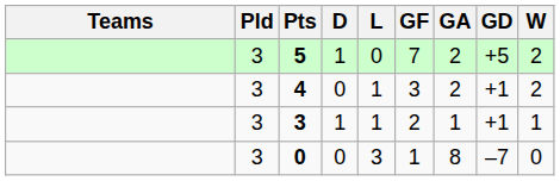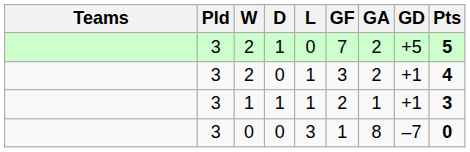columns swapped: W <-> Pts
